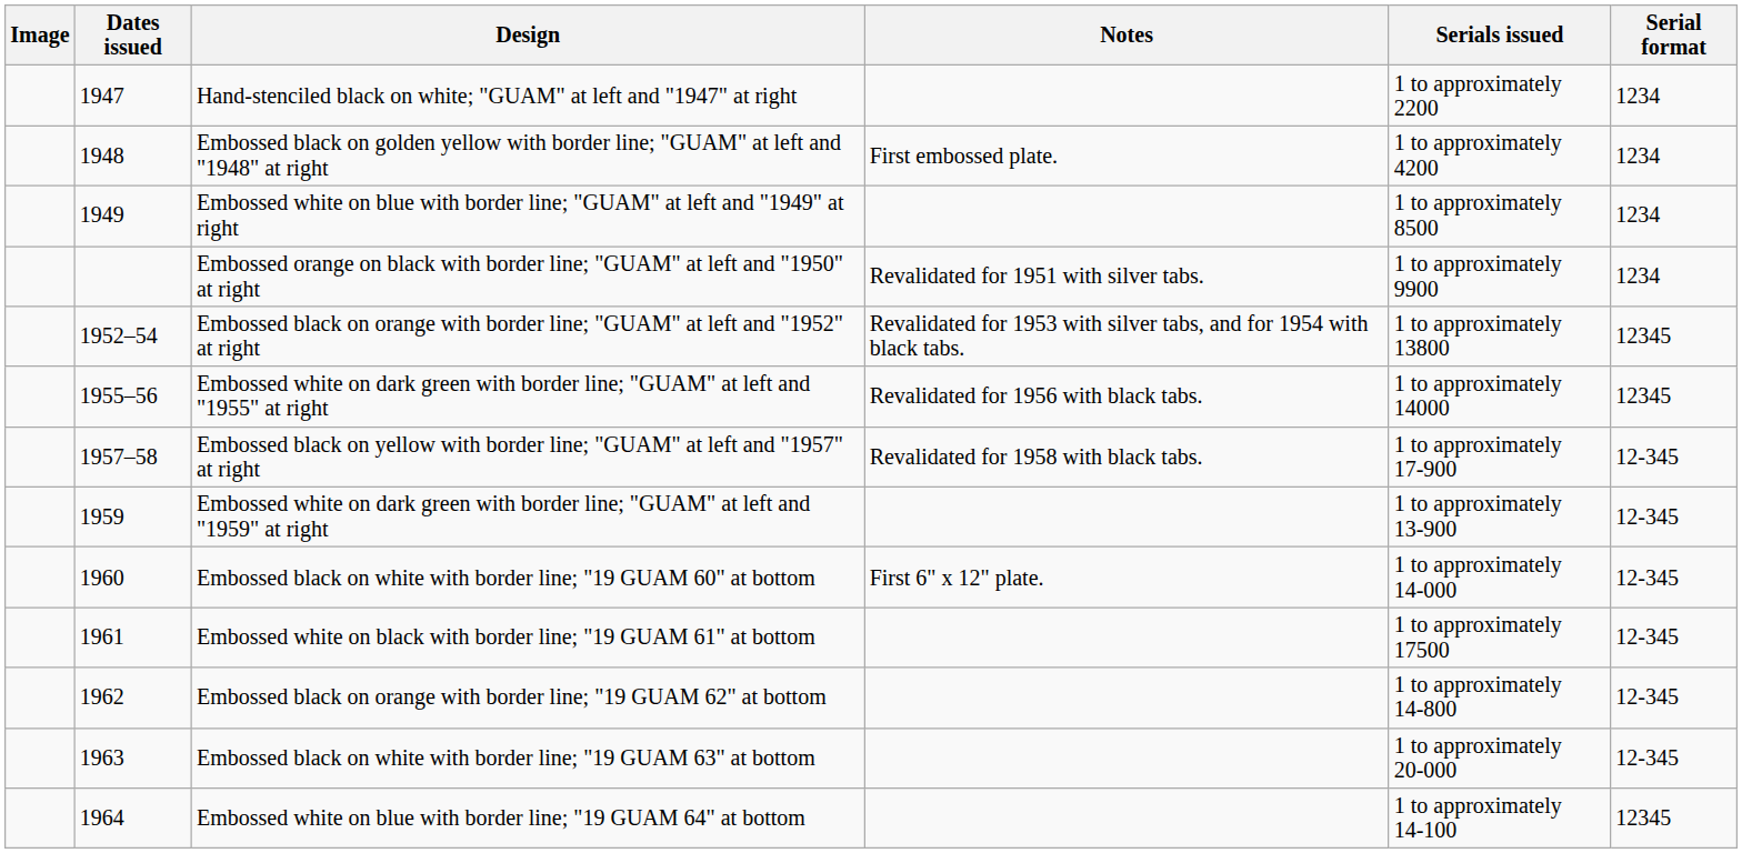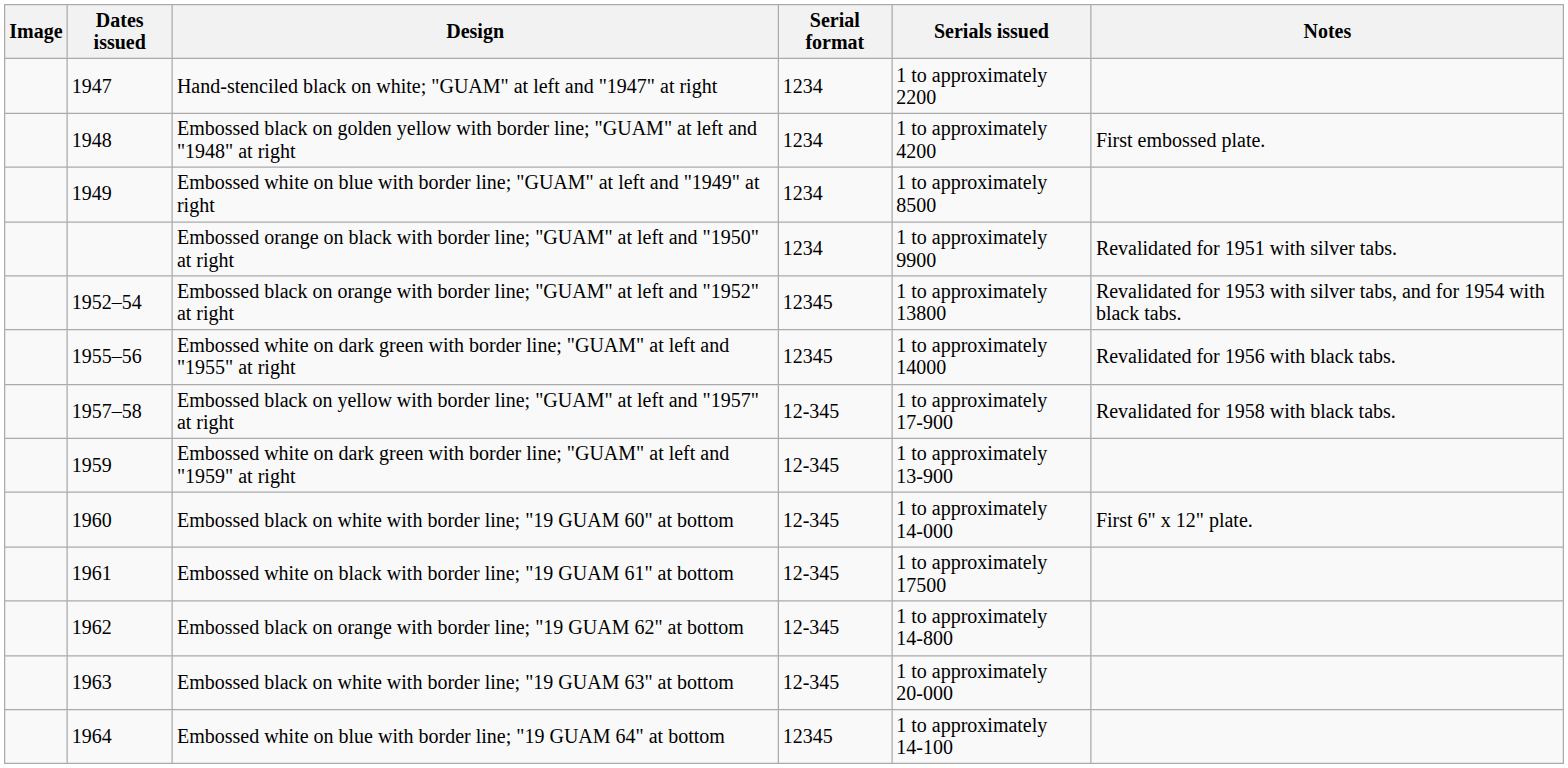columns swapped: Serial format <-> Notes
